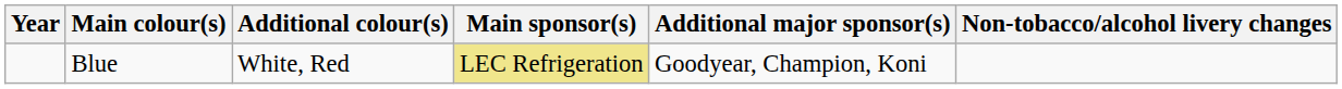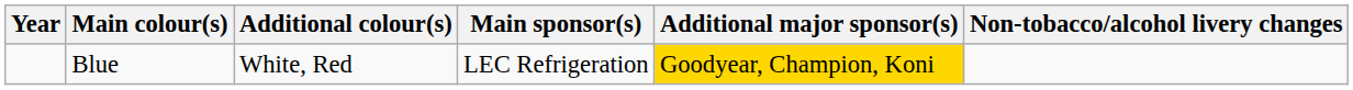Blue | Main sponsor(s): khaki background -> no background
Blue | Additional major sponsor(s): no background -> gold background
